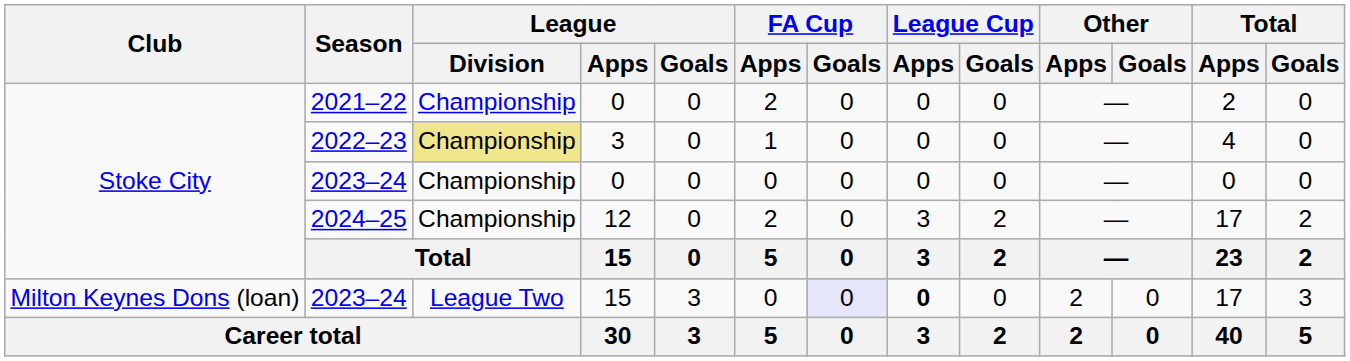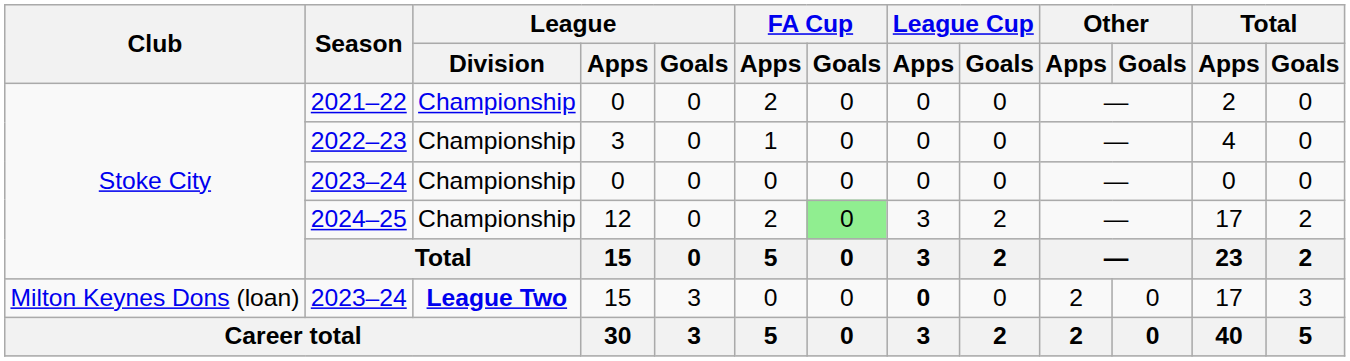2022–23 | League / Division: khaki background -> no background
2024–25 | FA Cup / Goals: no background -> lightgreen background
2023–24 / 15 | League / Division: normal -> bold
2023–24 / 15 | FA Cup / Goals: lavender background -> no background
